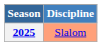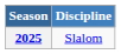2025 | Discipline: lightsalmon background -> no background
